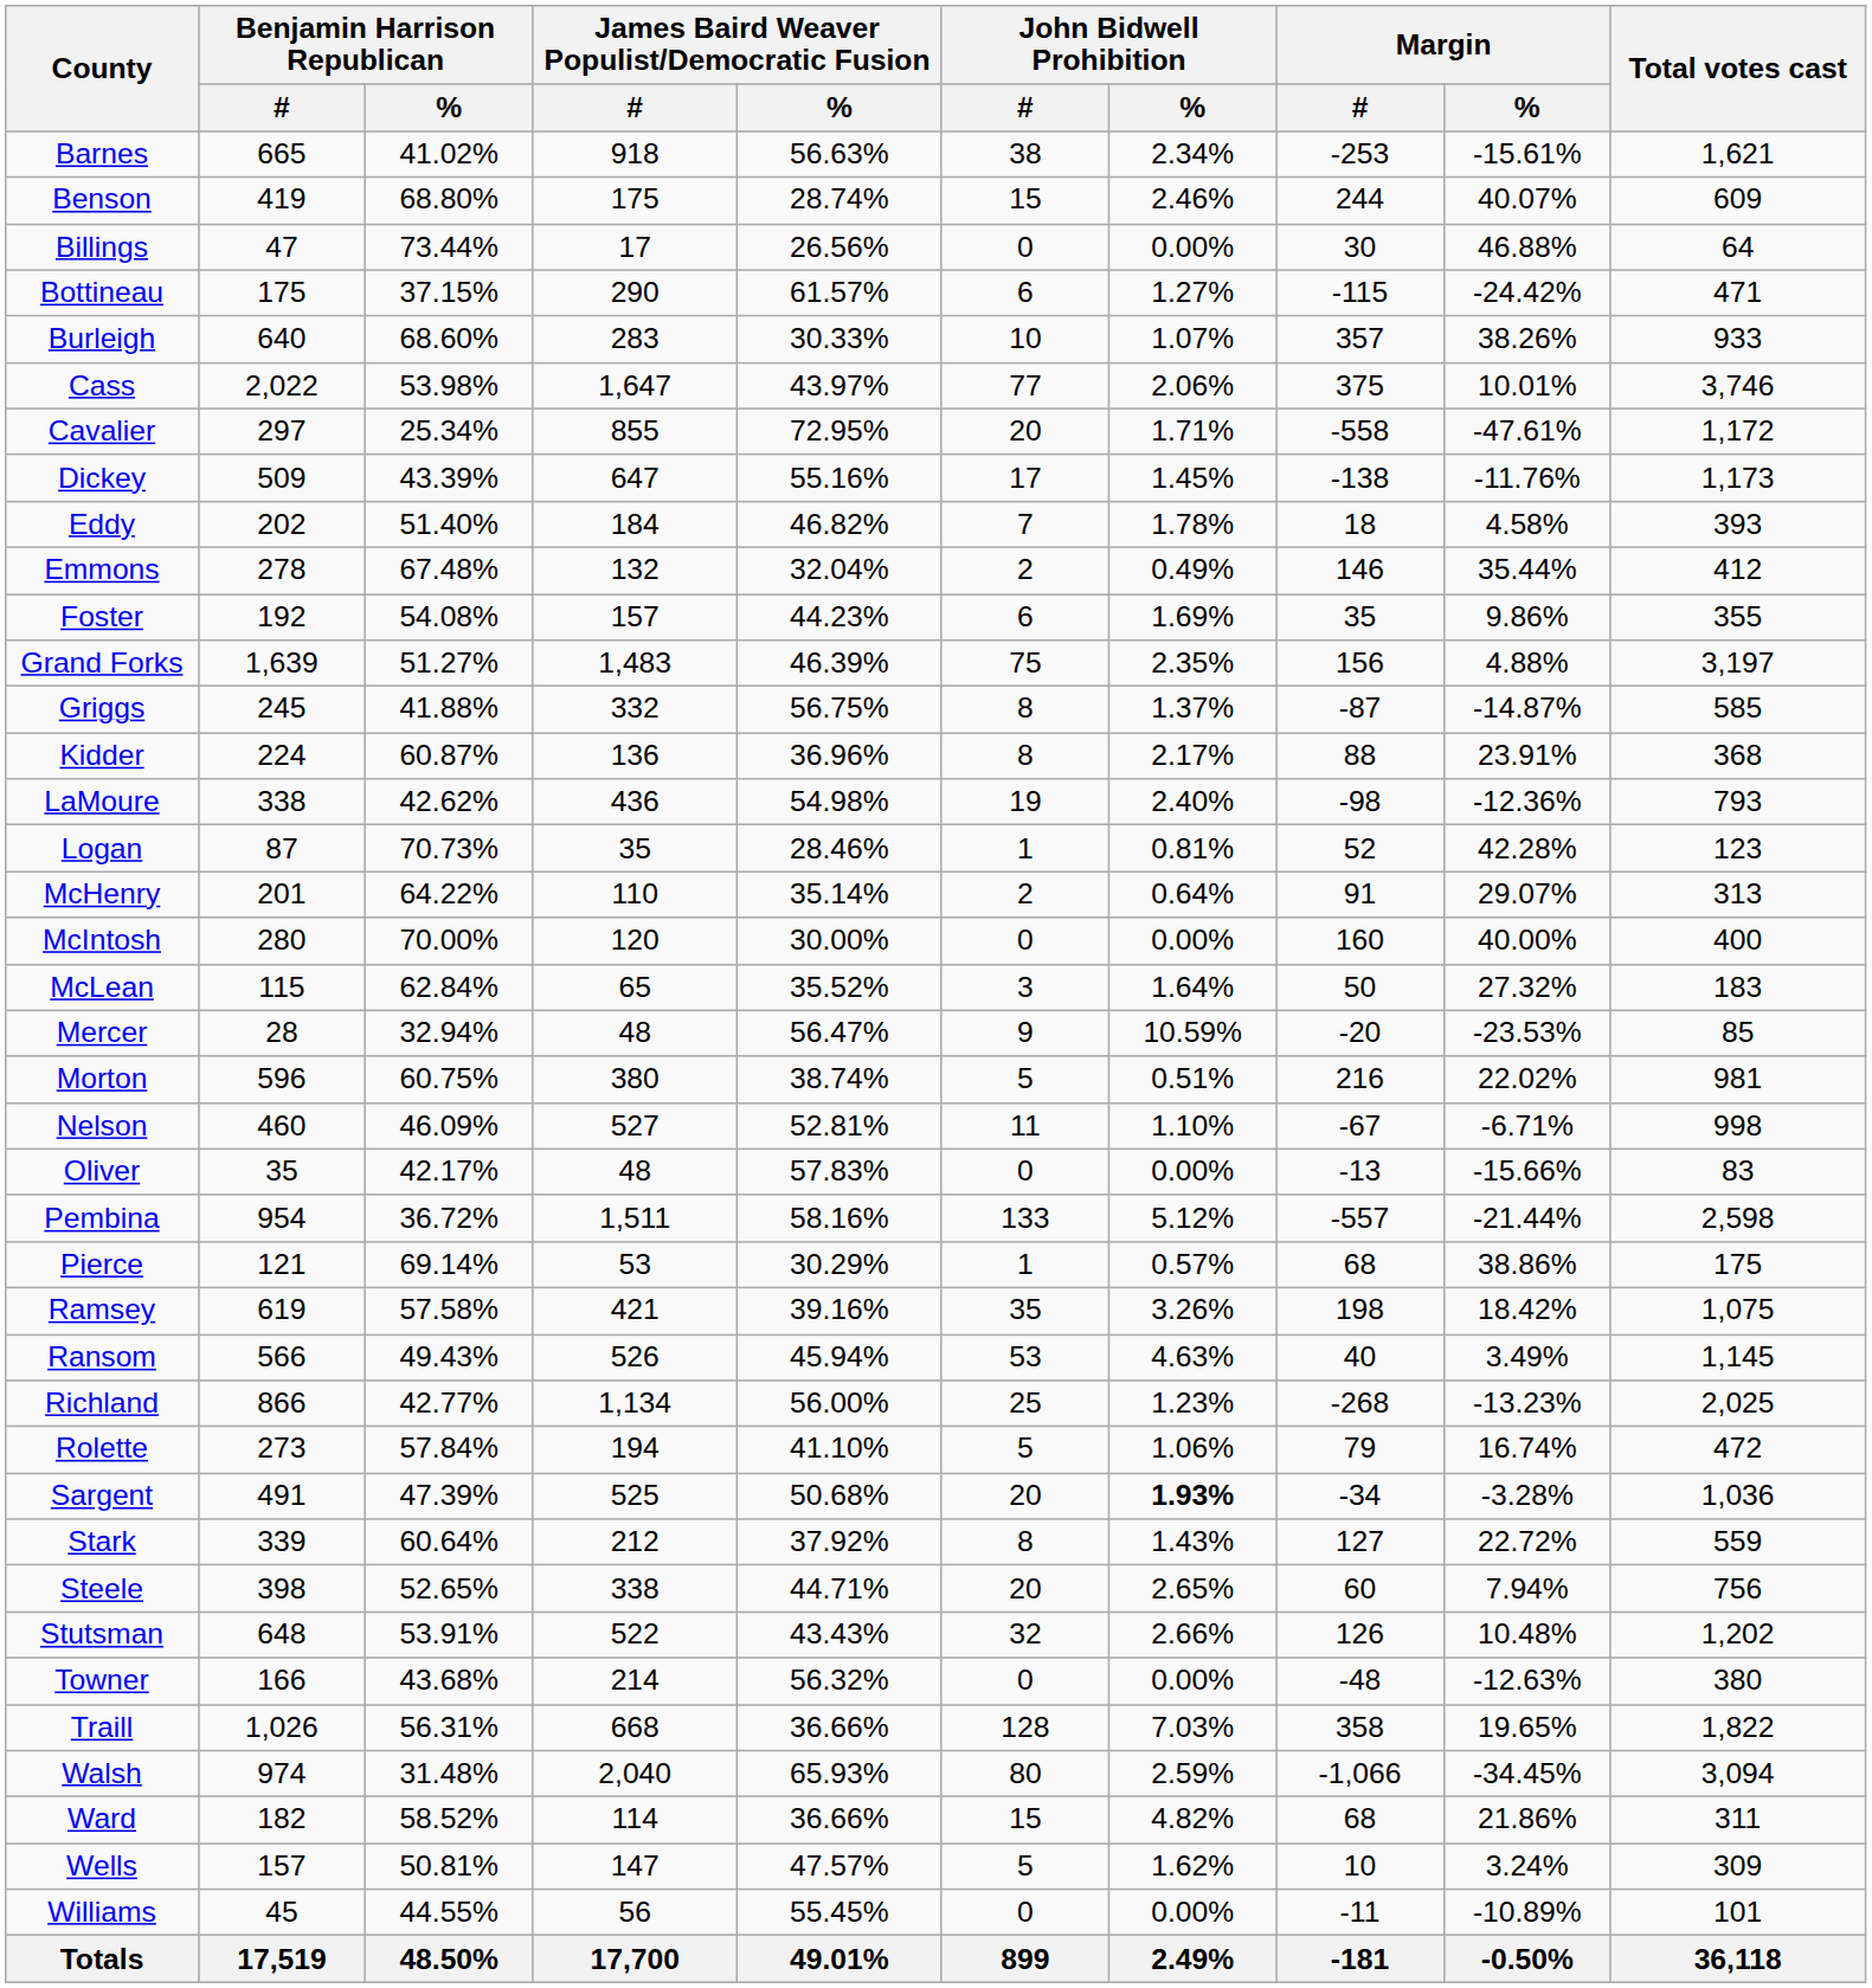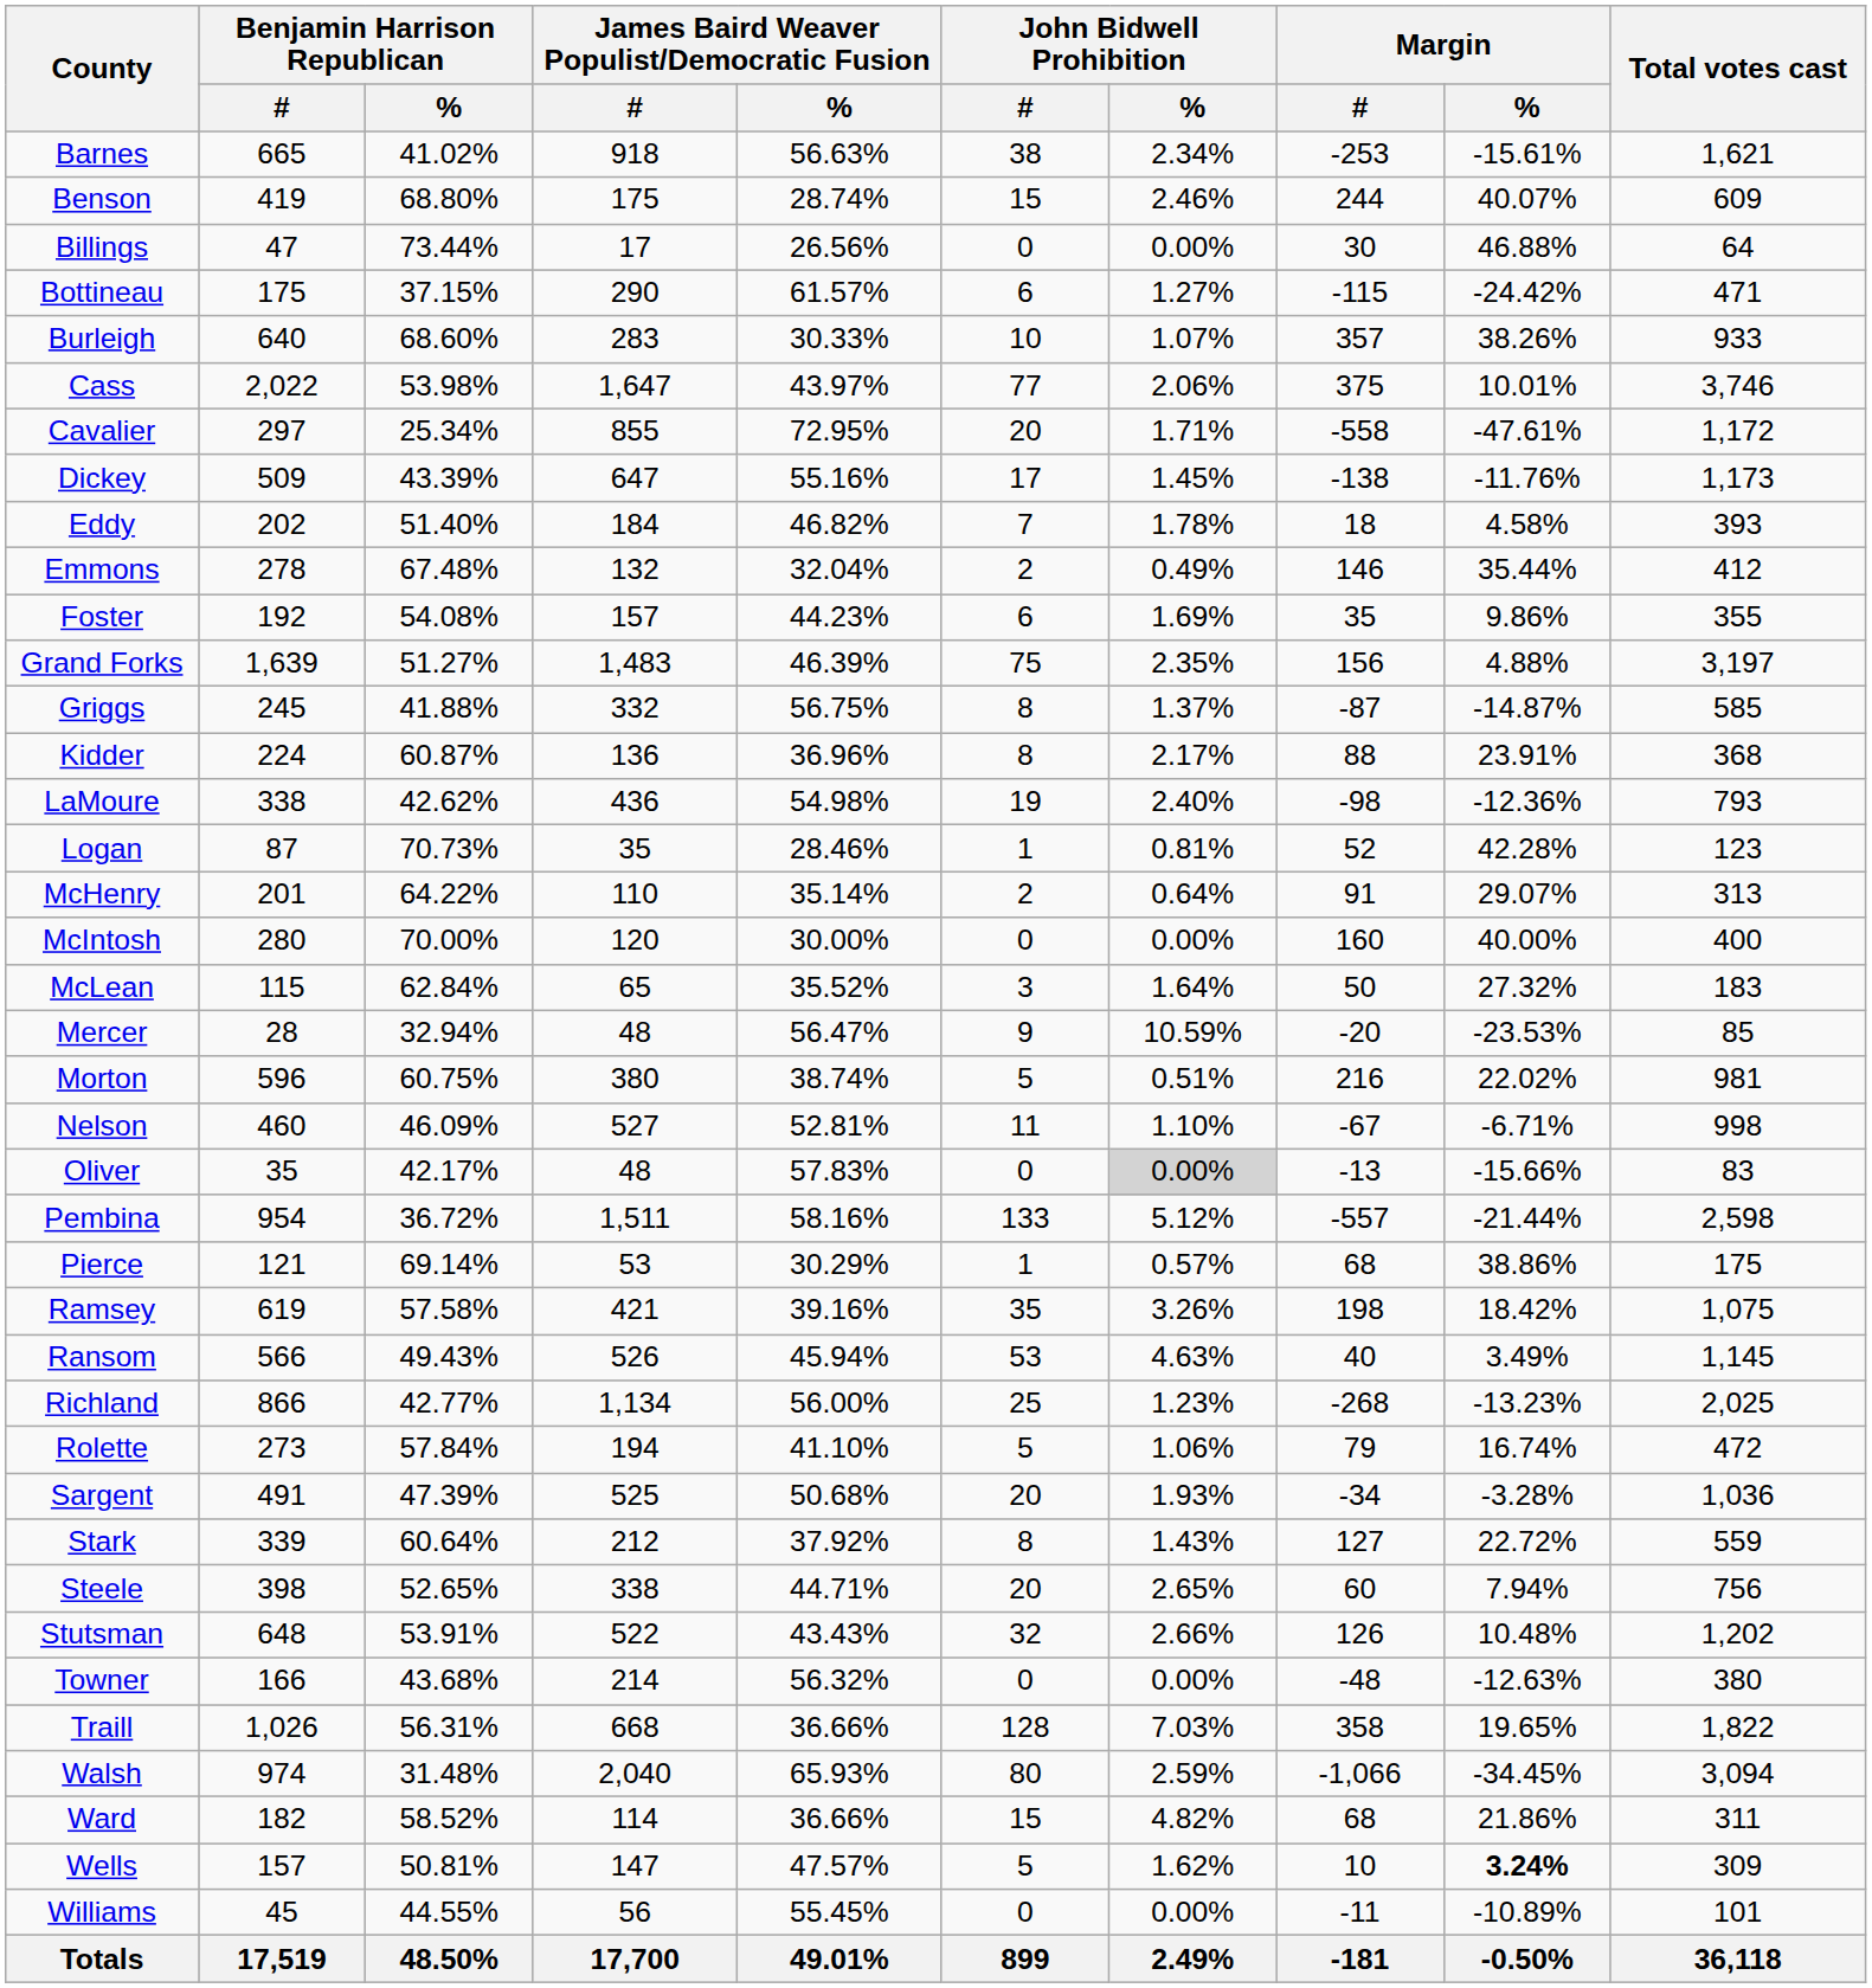Oliver | John Bidwell Prohibition / %: no background -> lightgrey background
Sargent | John Bidwell Prohibition / %: bold -> normal
Wells | Margin / %: normal -> bold
